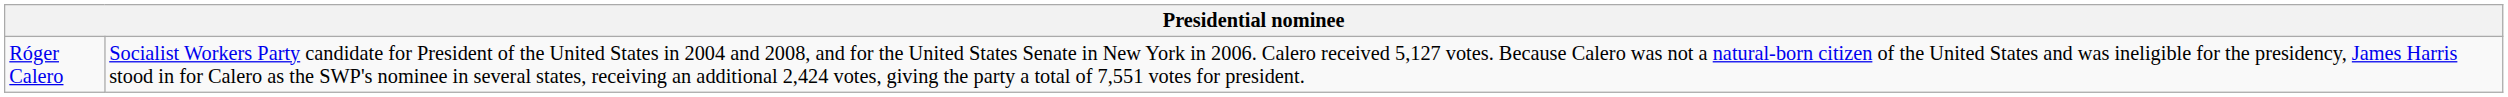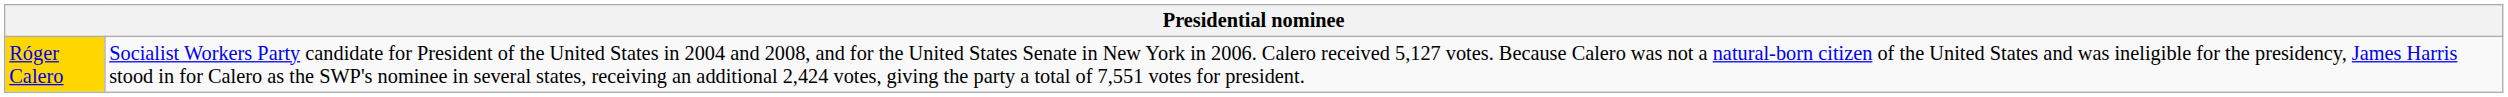row 2 | column 1: no background -> gold background
